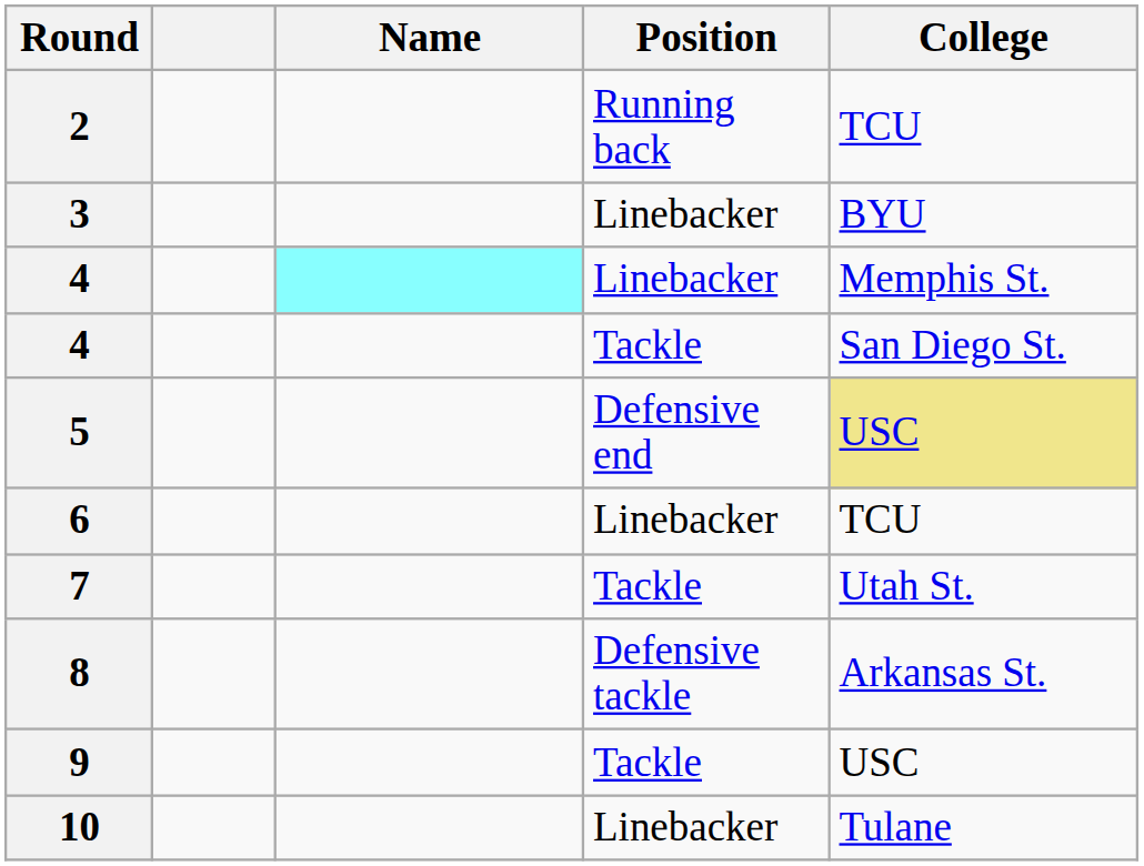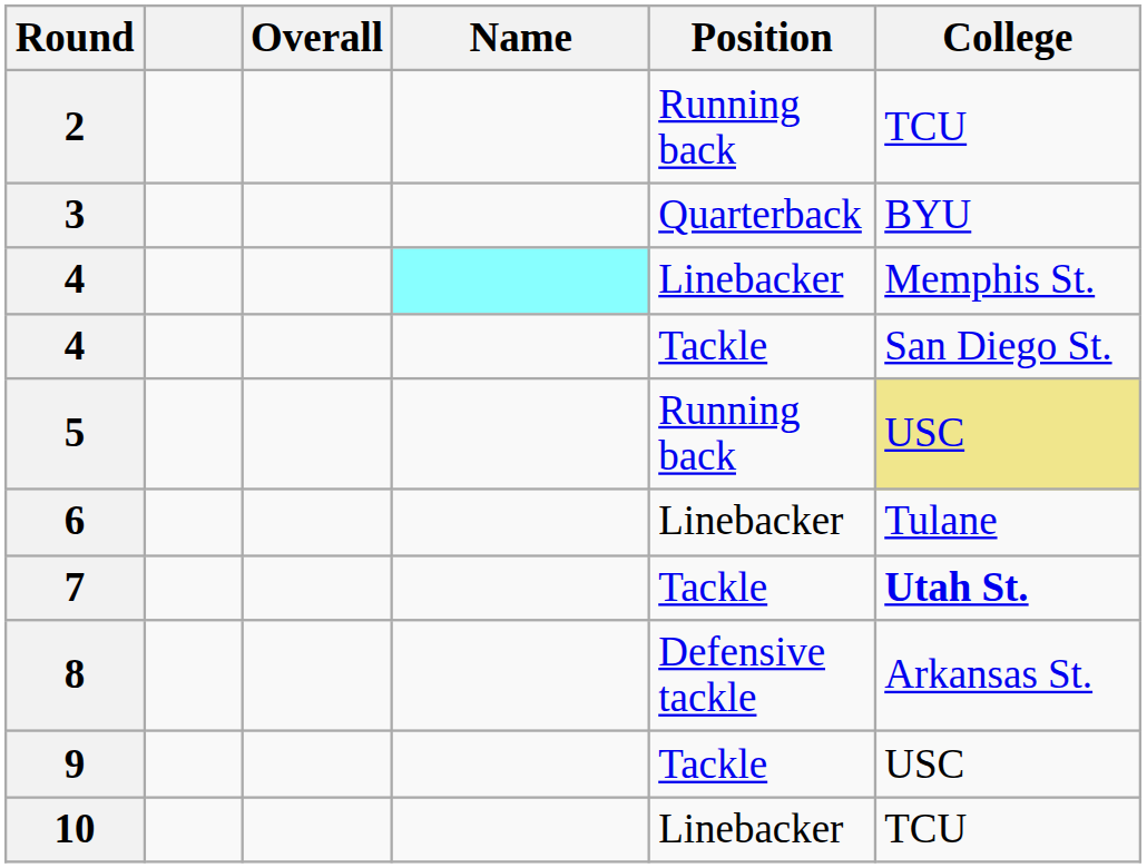+ column: Overall
3 | Position: Linebacker -> Quarterback
5 | Position: Defensive end -> Running back
6 | College: TCU -> Tulane
7 | College: normal -> bold
10 | College: Tulane -> TCU
